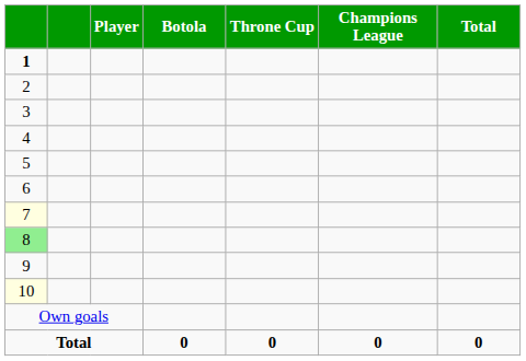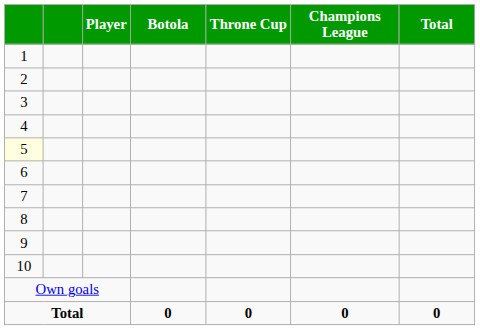1 | column 1: bold -> normal
5 | column 1: no background -> lightyellow background
7 | column 1: lightyellow background -> no background
8 | column 1: lightgreen background -> no background
10 | column 1: lightyellow background -> no background
